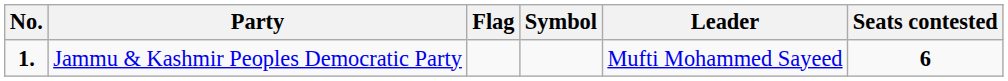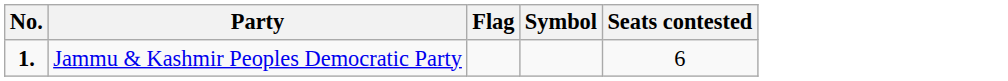- column: Leader | Mufti Mohammed Sayeed
Jammu & Kashmir Peoples Democratic Party | Seats contested: bold -> normal
